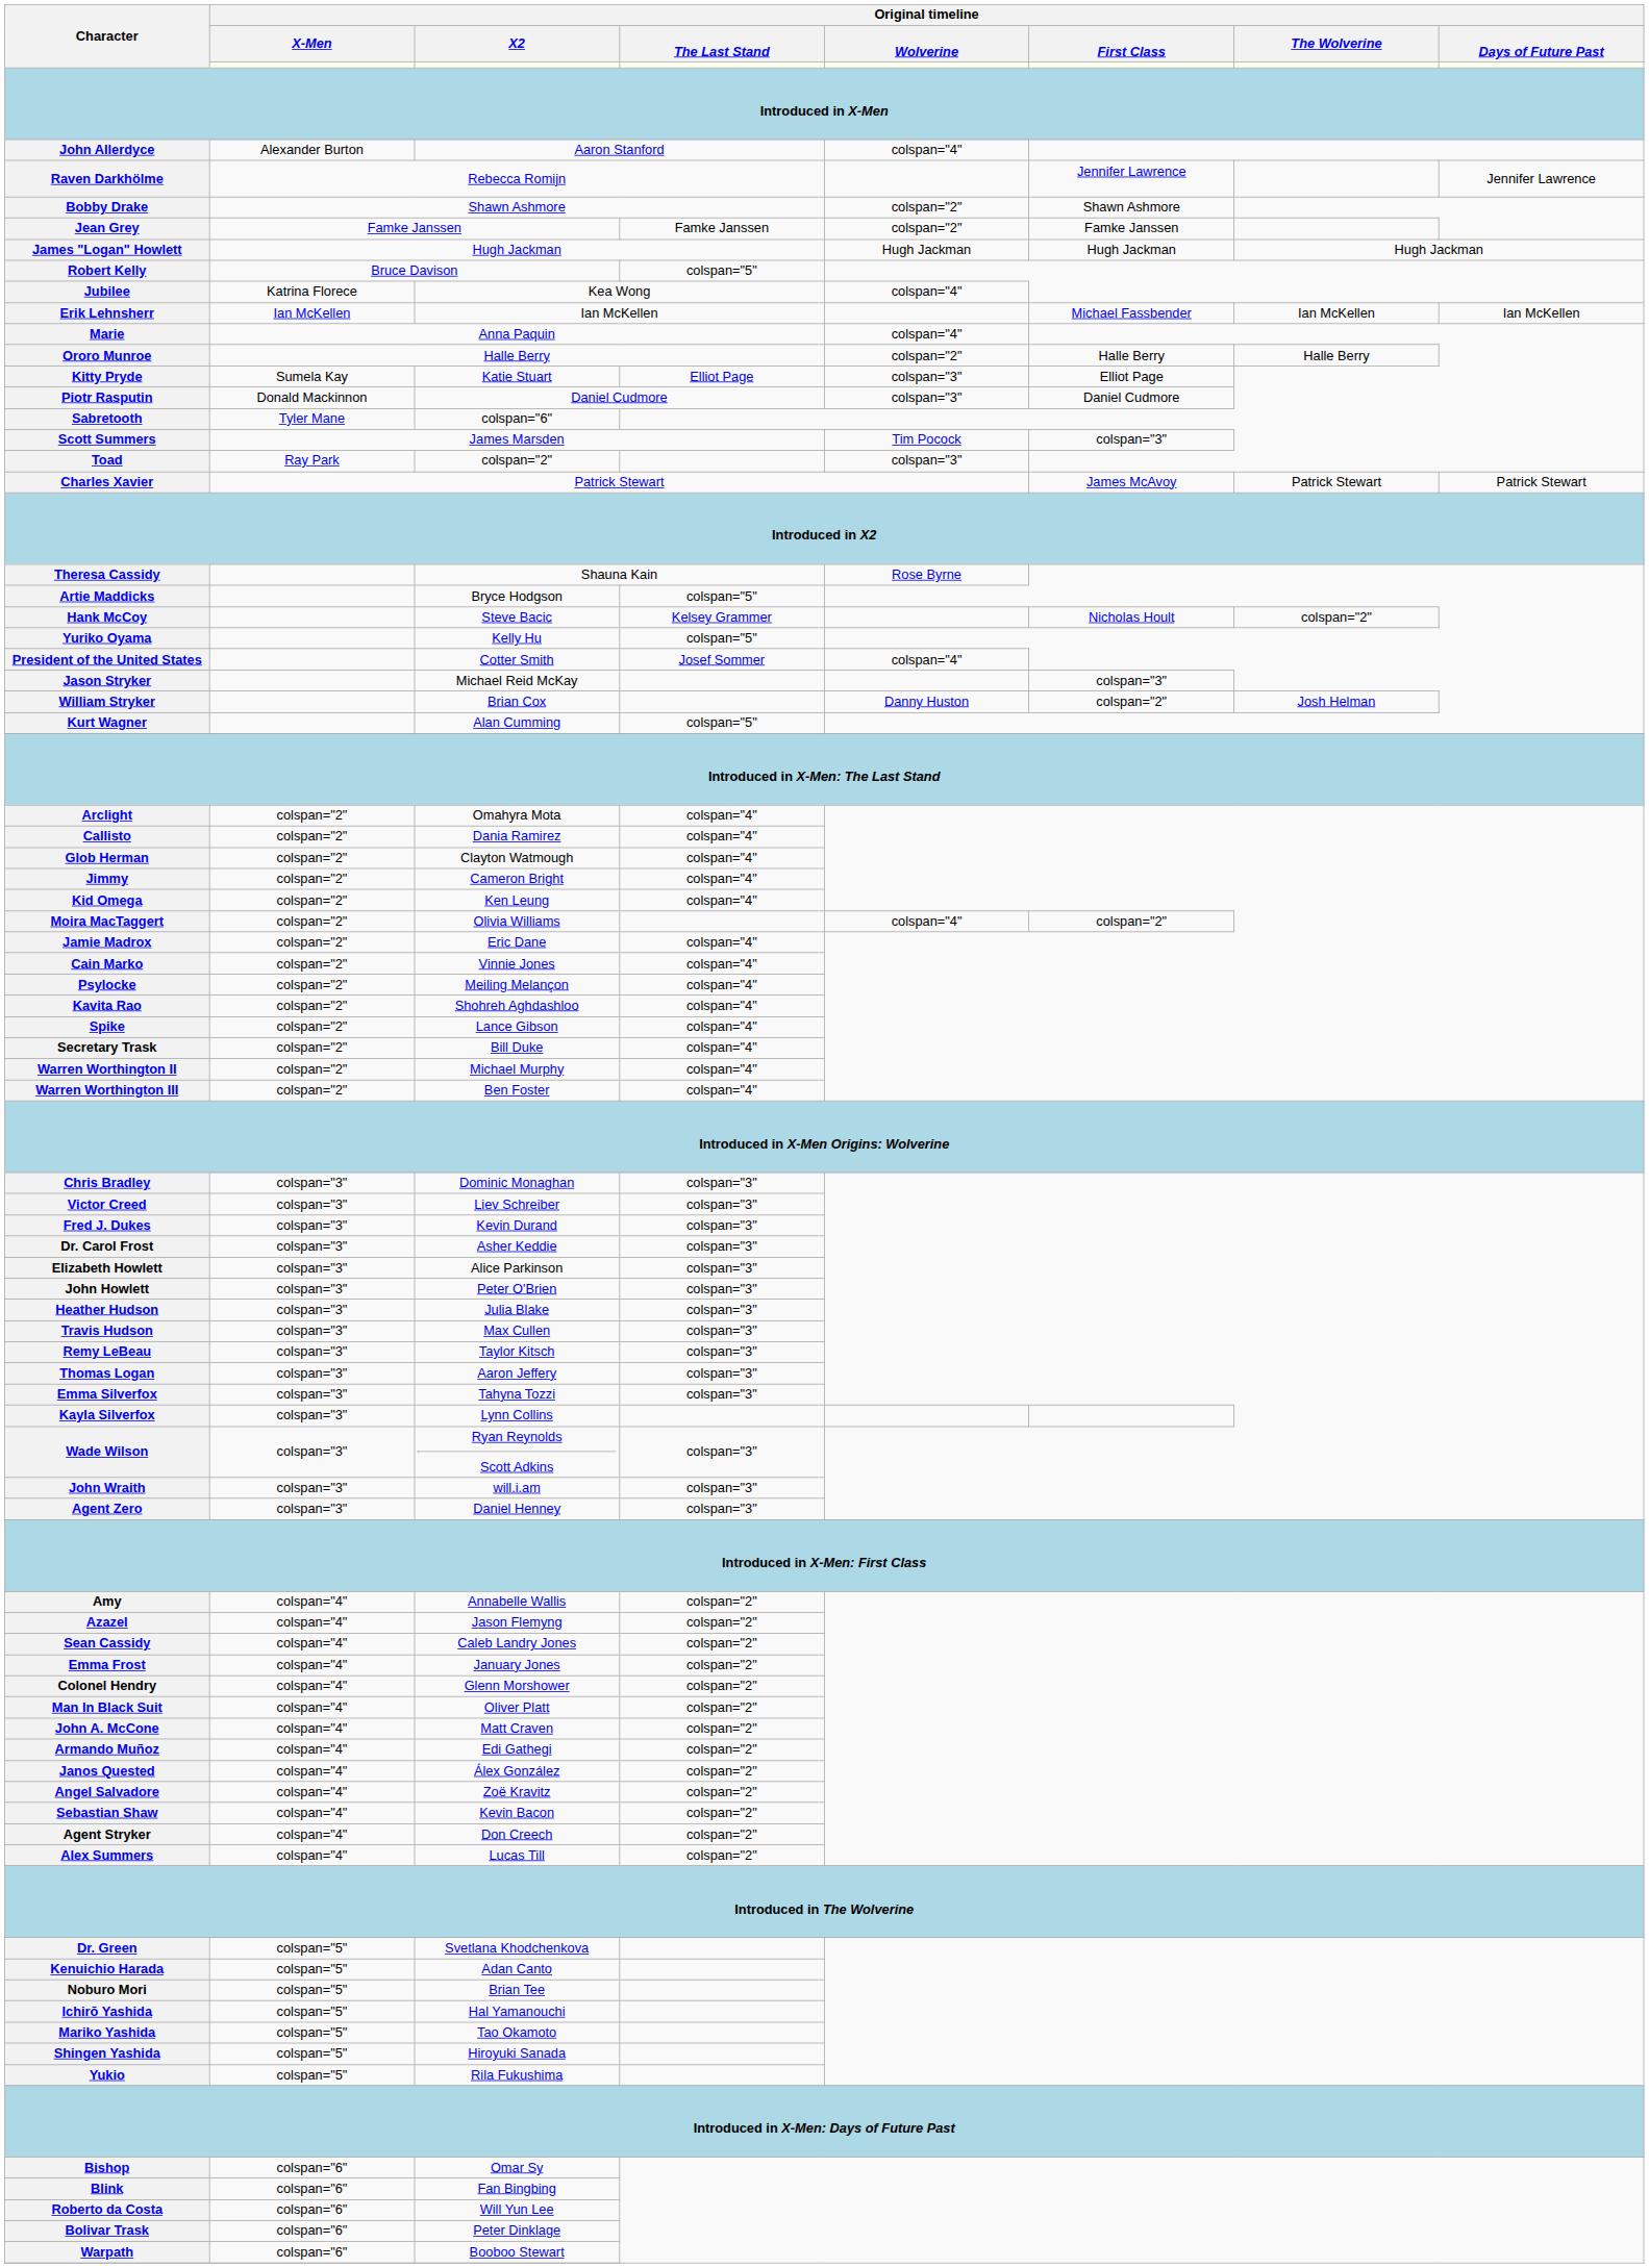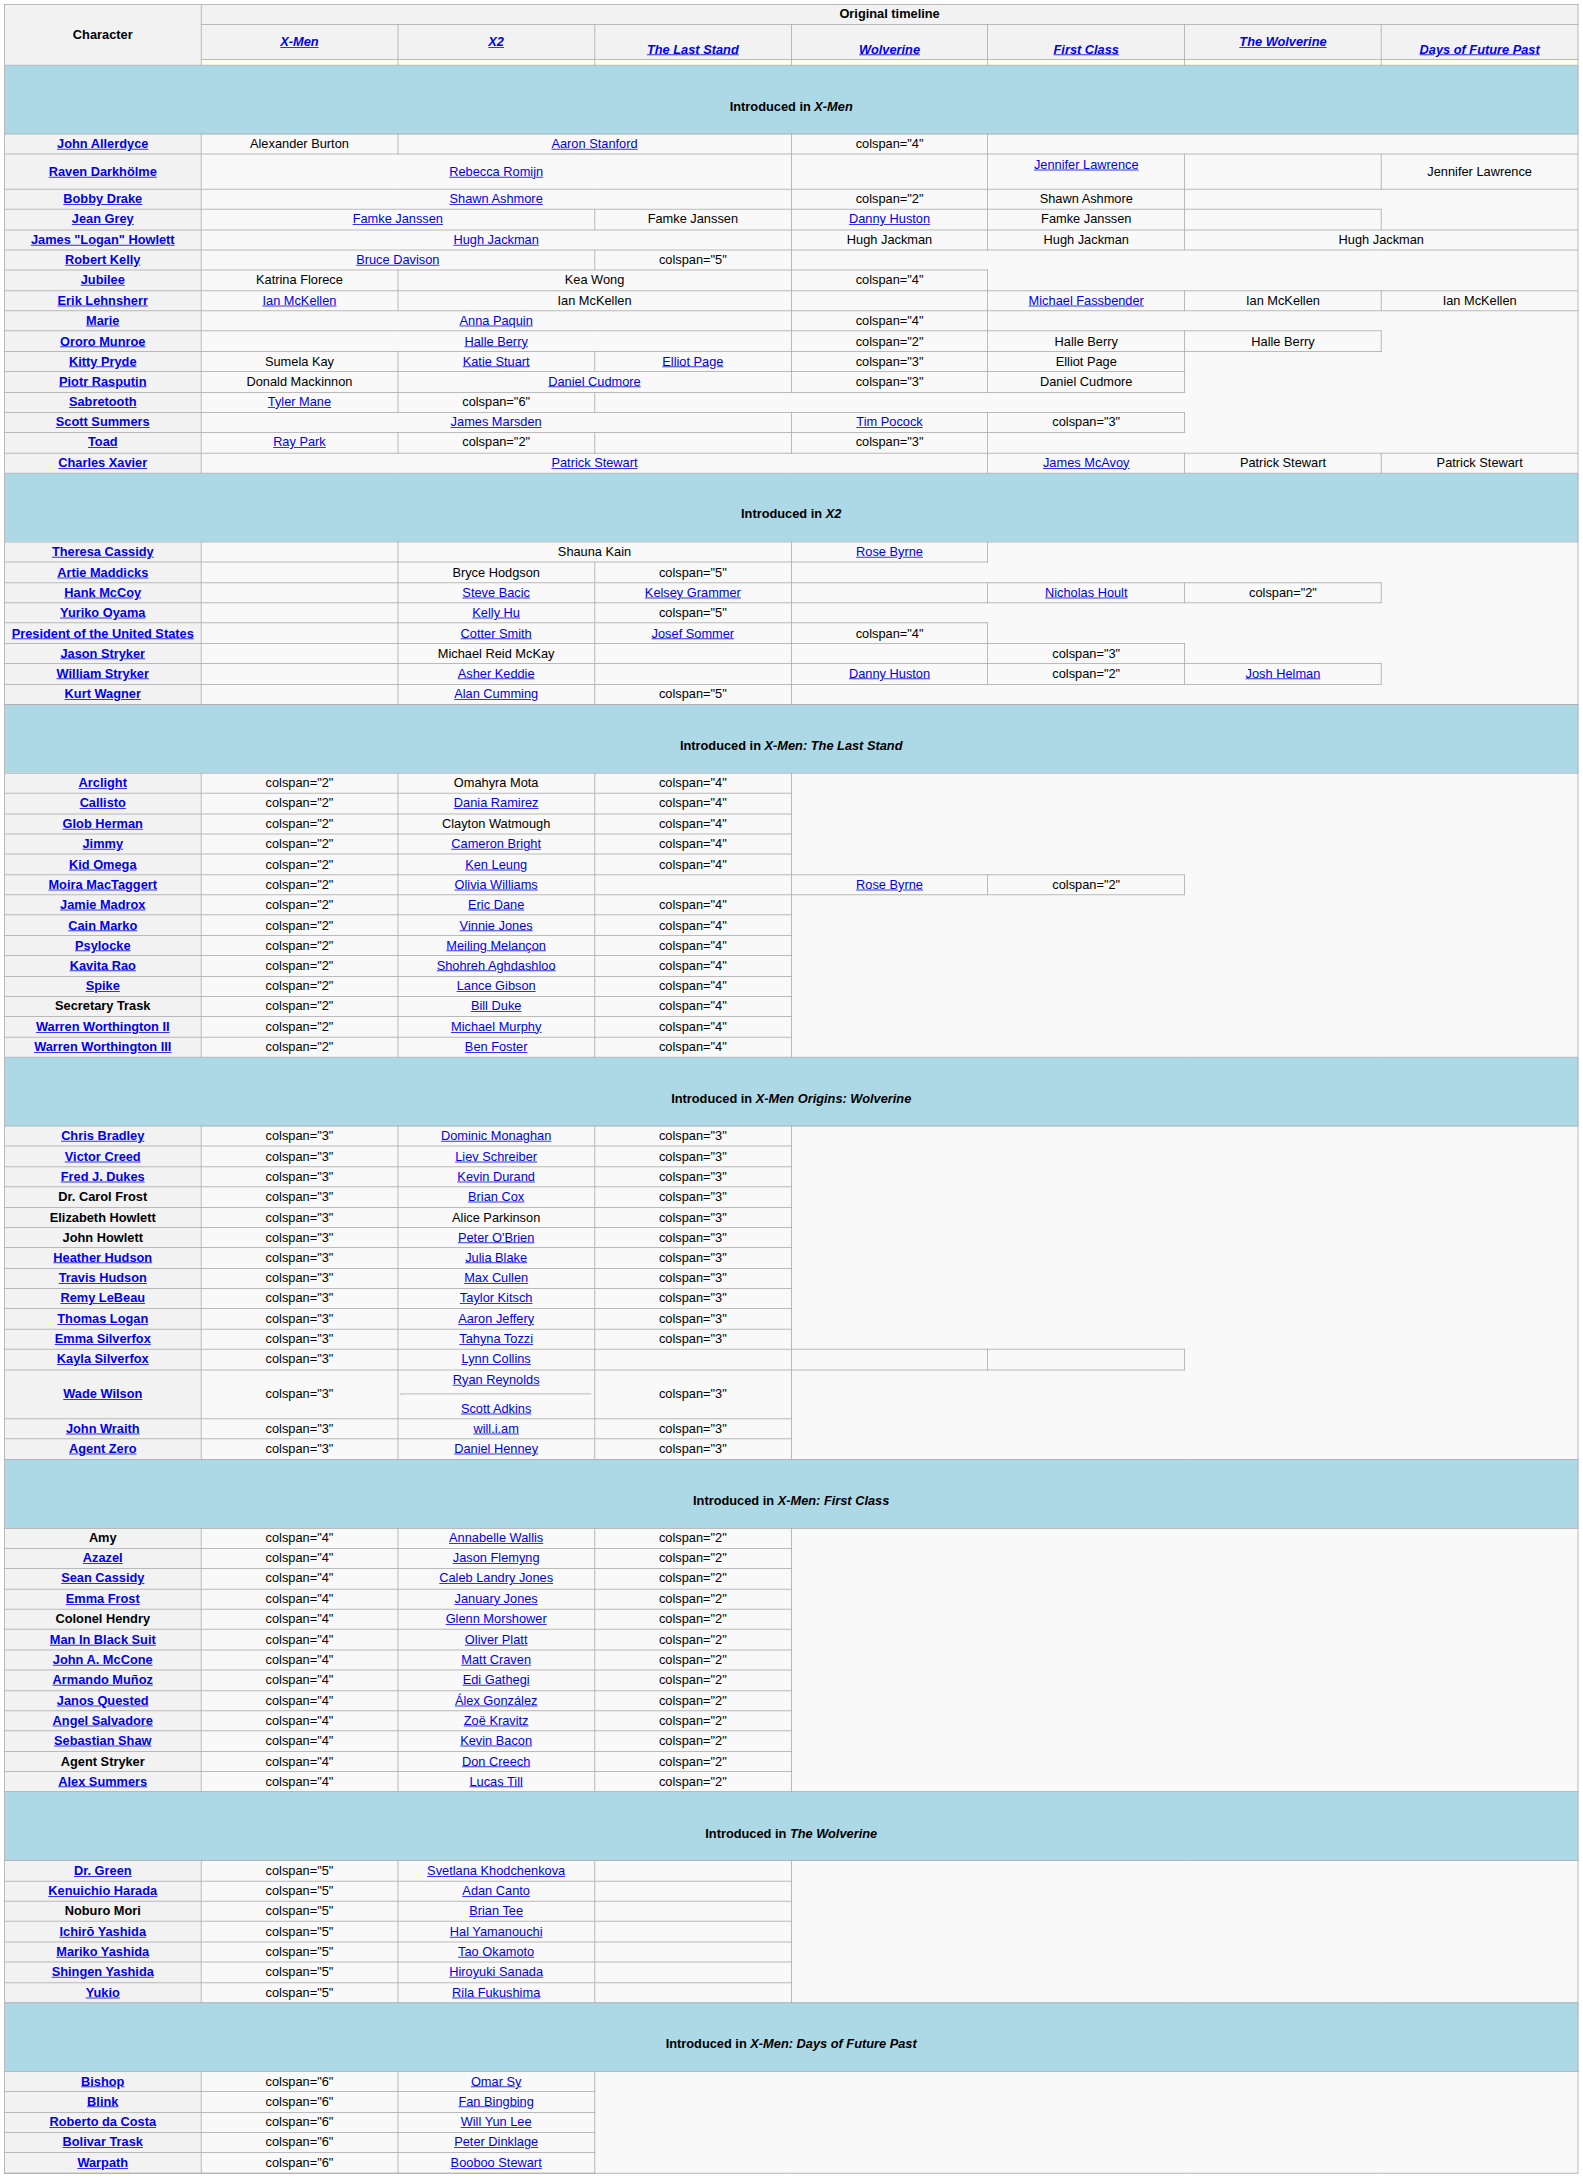Jean Grey | Original timeline / Wolverine: colspan="2" -> Danny Huston
William Stryker | Original timeline / X2: Brian Cox -> Asher Keddie
Moira MacTaggert | Original timeline / Wolverine: colspan="4" -> Rose Byrne
Dr. Carol Frost | Original timeline / X2: Asher Keddie -> Brian Cox
